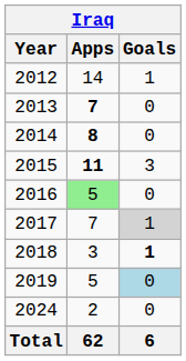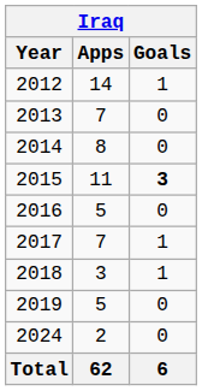2013 | Apps: bold -> normal
2014 | Apps: bold -> normal
2015 | Apps: bold -> normal
2015 | Goals: normal -> bold
2016 | Apps: lightgreen background -> no background
2017 | Goals: lightgrey background -> no background
2018 | Goals: bold -> normal
2019 | Goals: lightblue background -> no background
